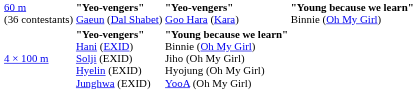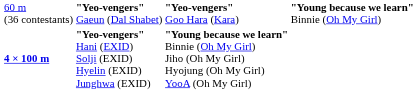row 2 | column 1: normal -> bold
